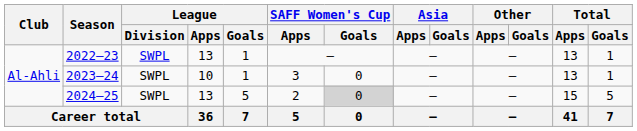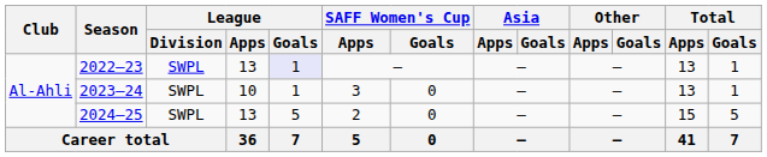2022–23 | League / Goals: no background -> lavender background
2024–25 | SAFF Women's Cup / Goals: lightgrey background -> no background
